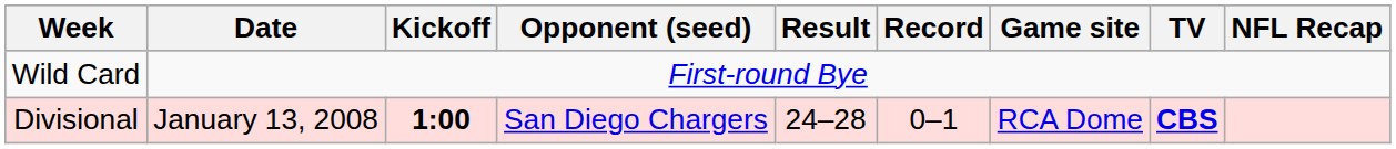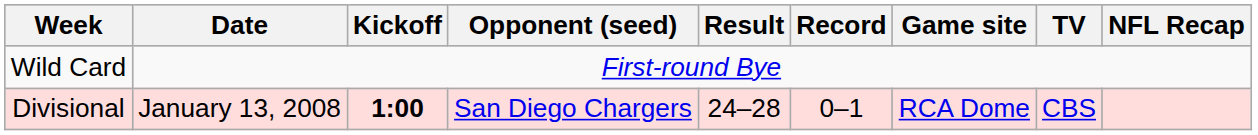Divisional | TV: bold -> normal
